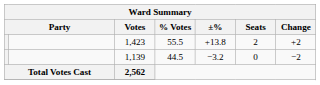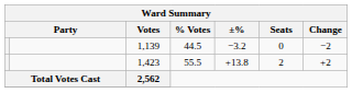rows swapped: 1,423 <-> 1,139
